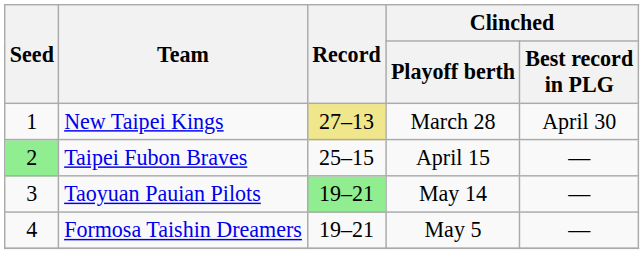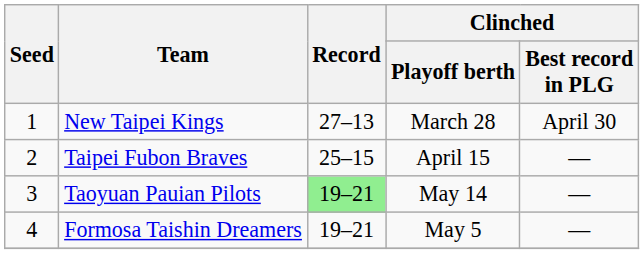New Taipei Kings | Record: khaki background -> no background
Taipei Fubon Braves | Seed: lightgreen background -> no background
